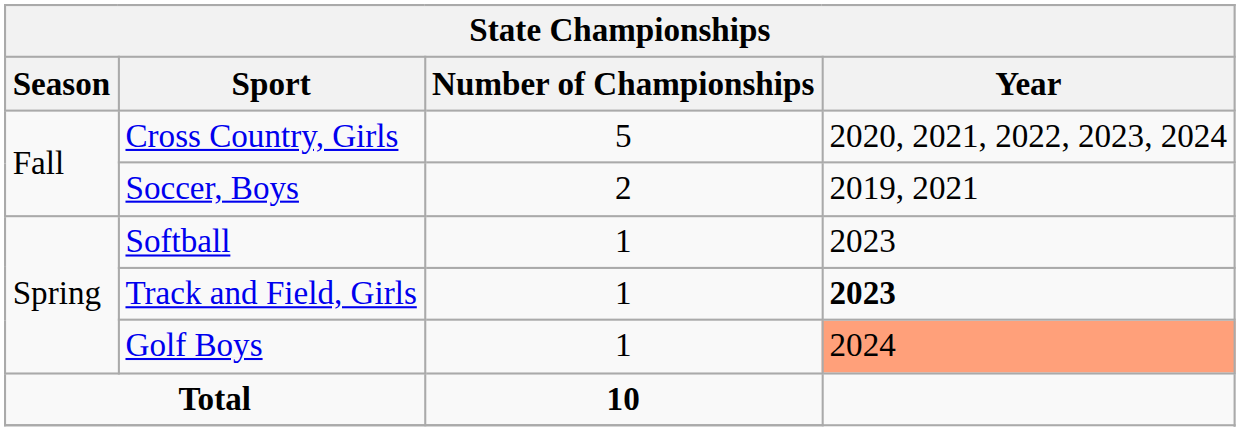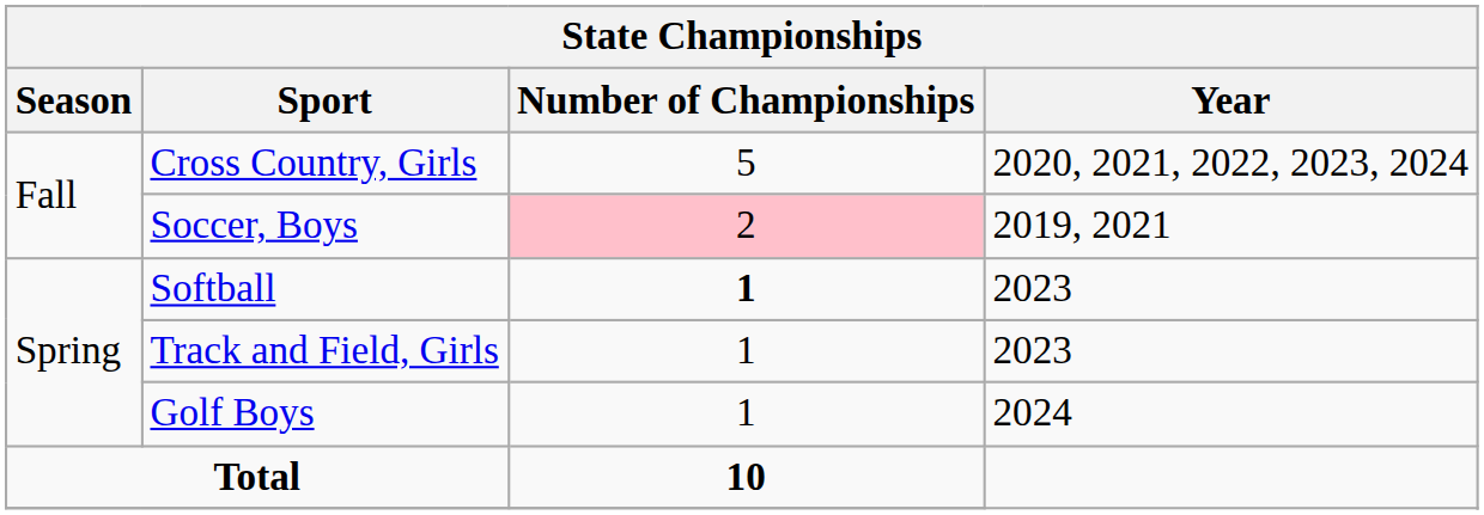Soccer, Boys | Number of Championships: no background -> pink background
Softball | Number of Championships: normal -> bold
Track and Field, Girls | Year: bold -> normal
Golf Boys | Year: lightsalmon background -> no background
